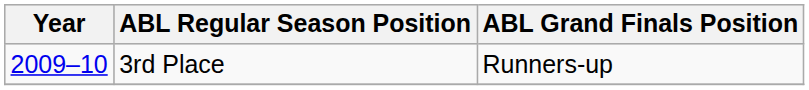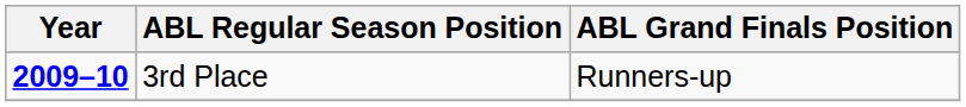3rd Place | Year: normal -> bold
